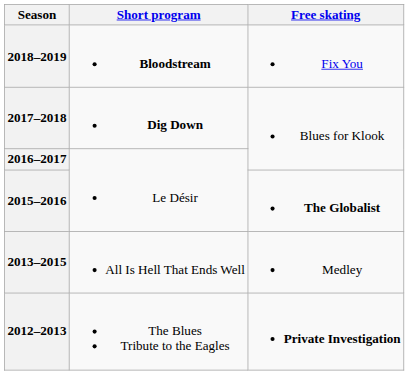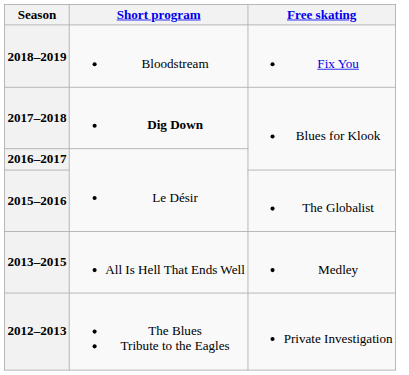2018–2019 | Short program: bold -> normal
2015–2016 | Free skating: bold -> normal
2012–2013 | Free skating: bold -> normal
